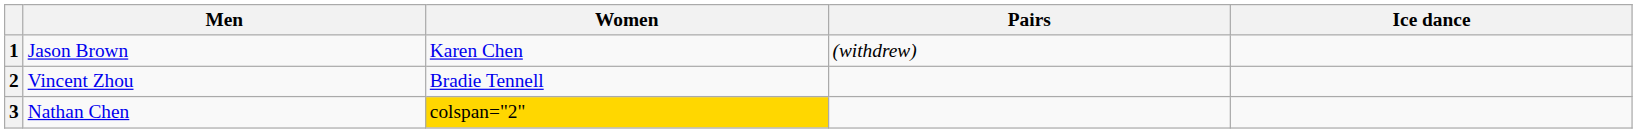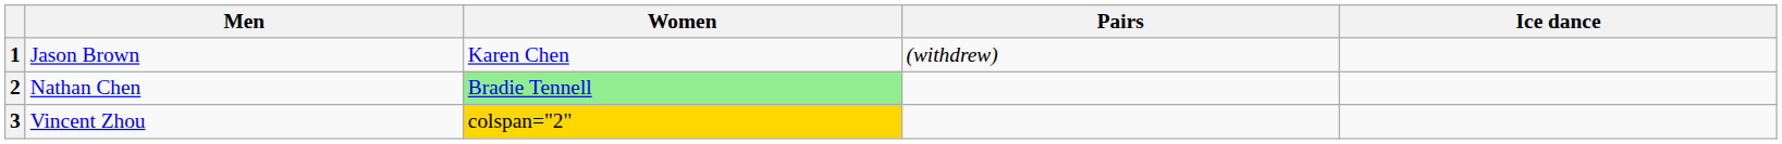2 | Men: Vincent Zhou -> Nathan Chen
2 | Women: no background -> lightgreen background
3 | Men: Nathan Chen -> Vincent Zhou
